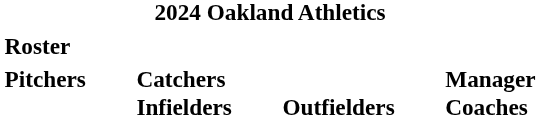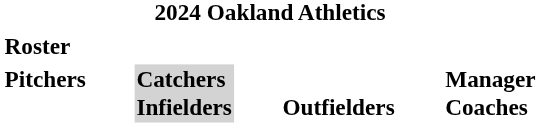Pitchers | column 2: no background -> lightgrey background
